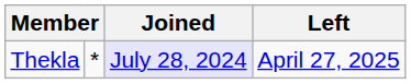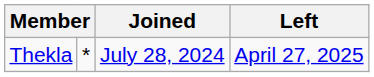Thekla | Joined: lavender background -> no background
